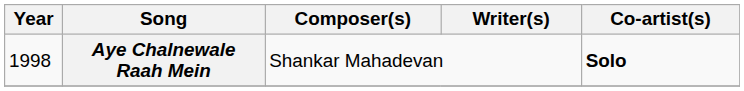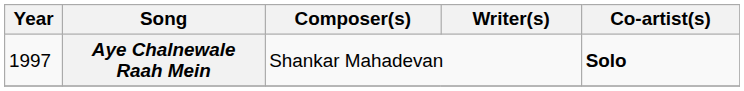Aye Chalnewale Raah Mein | Year: 1998 -> 1997
